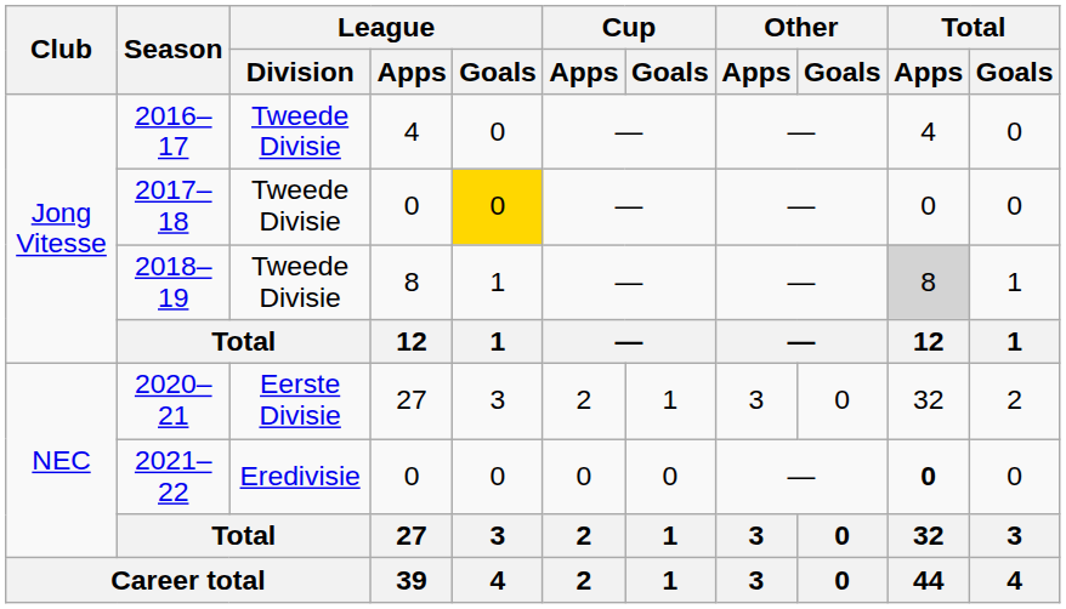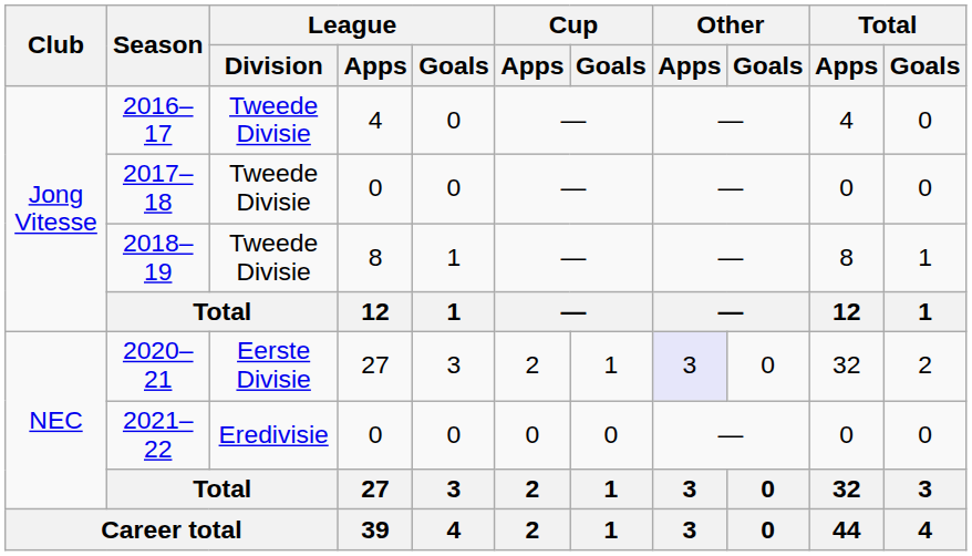2017–18 | League / Goals: gold background -> no background
2018–19 | Total / Apps: lightgrey background -> no background
2020–21 | Other / Apps: no background -> lavender background
2021–22 | Total / Apps: bold -> normal
